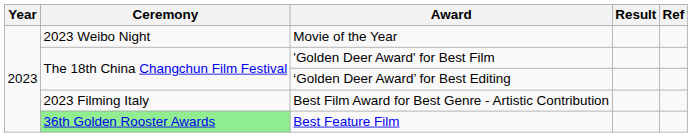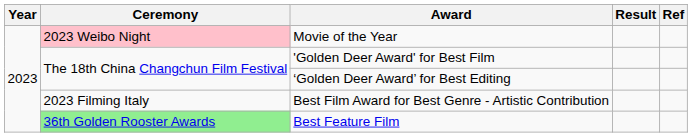Movie of the Year | Ceremony: no background -> pink background
